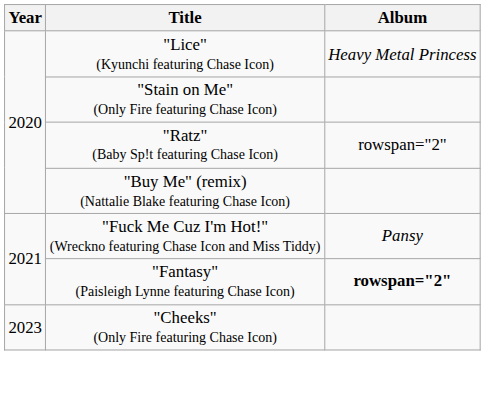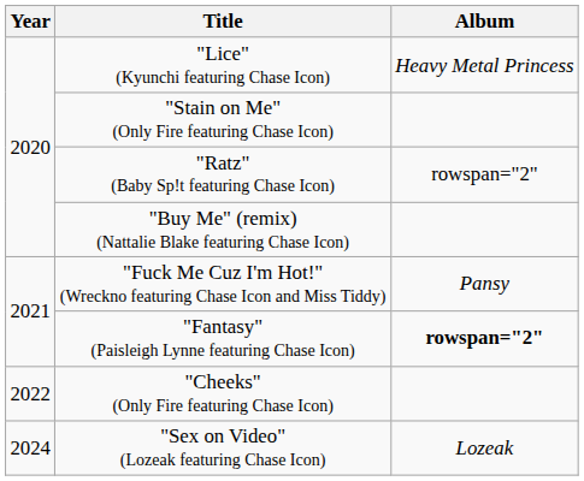"Cheeks" (Only Fire featuring Chase Icon) | Year: 2023 -> 2022
+ row: 2024 | "Sex on Video" (Lozeak featuring Chase Icon) | Lozeak
